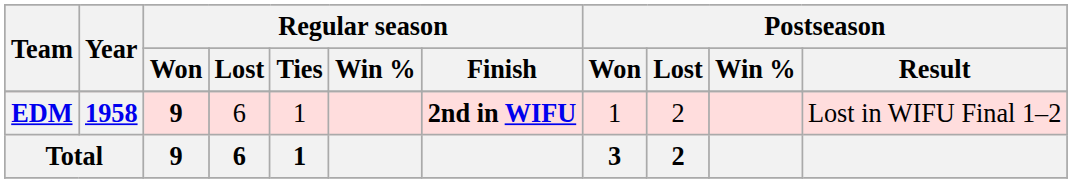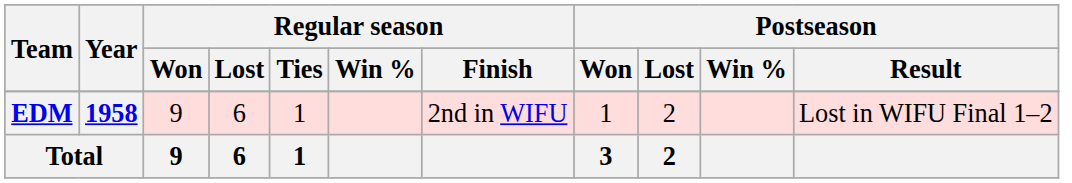EDM | Regular season / Won: bold -> normal
EDM | Regular season / Finish: bold -> normal
